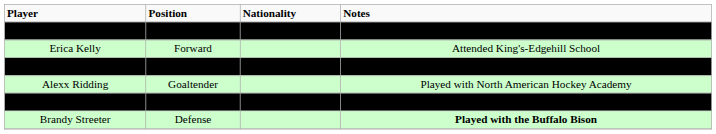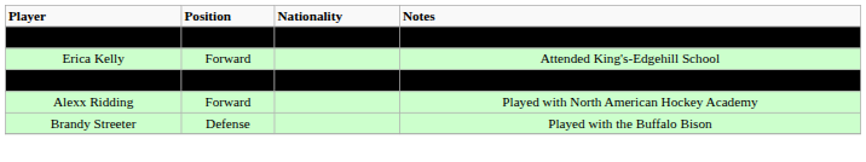Hannah Erickson | Position: Goaltender -> Forward
Caitlin McLaren | Position: Defense -> Forward
Alexx Ridding | Position: Goaltender -> Forward
- row: Nicole Russell | Forward | Played for Detroit Honeybaked
Brandy Streeter | Notes: bold -> normal
